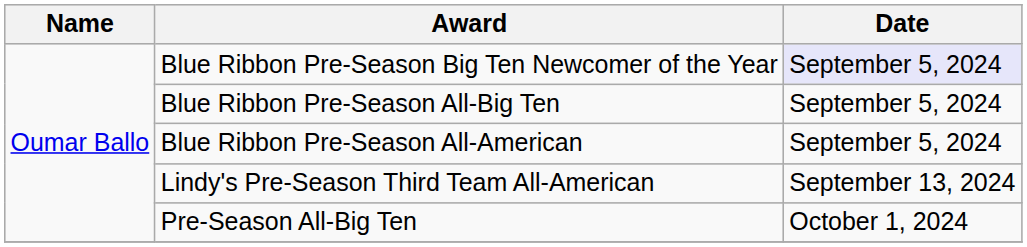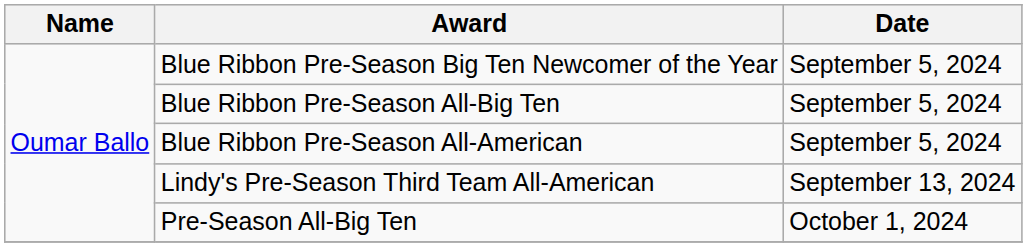Blue Ribbon Pre-Season Big Ten Newcomer of the Year | Date: lavender background -> no background
